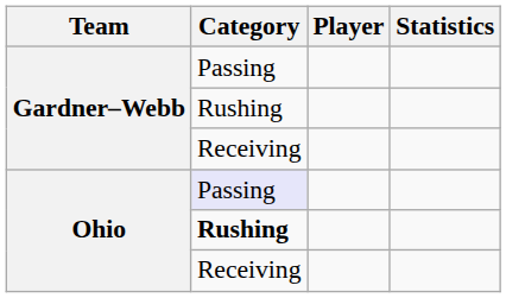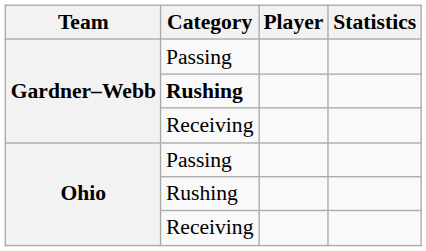Gardner–Webb / Rushing | Category: normal -> bold
Ohio / Passing | Category: lavender background -> no background
Ohio / Rushing | Category: bold -> normal
